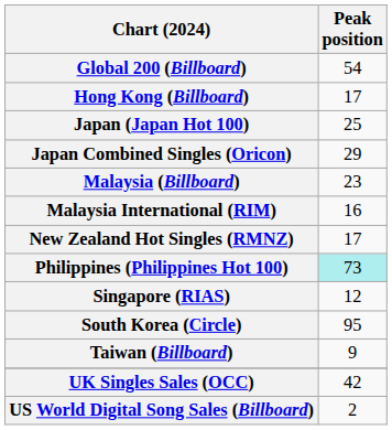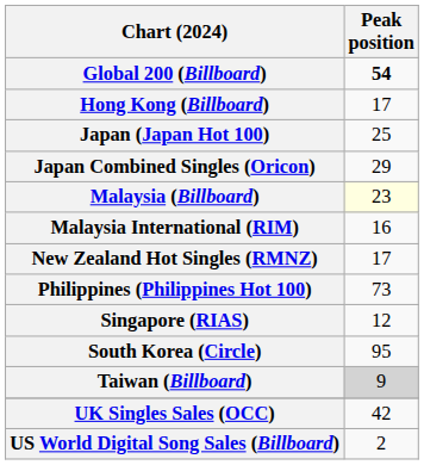Global 200 (Billboard) | Peak position: normal -> bold
Malaysia (Billboard) | Peak position: no background -> lightyellow background
Philippines (Philippines Hot 100) | Peak position: paleturquoise background -> no background
Taiwan (Billboard) | Peak position: no background -> lightgrey background
